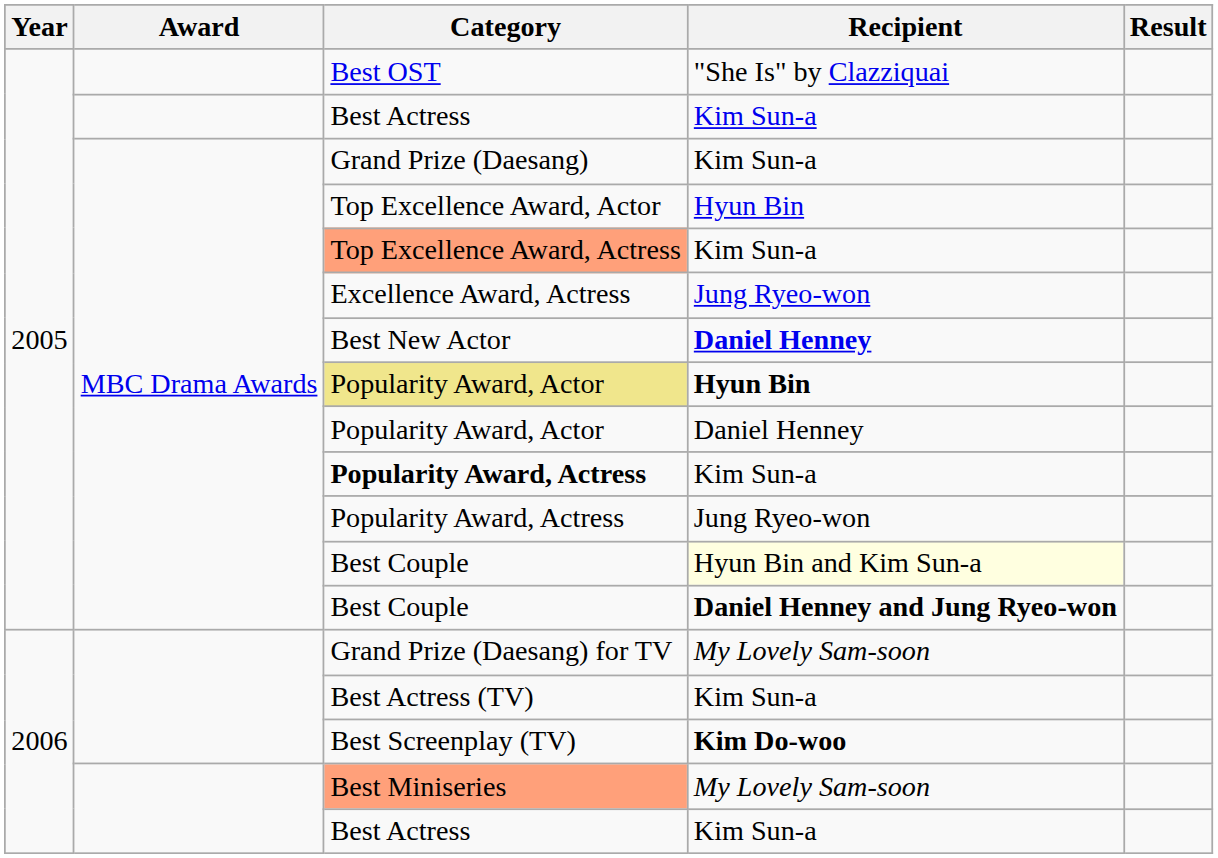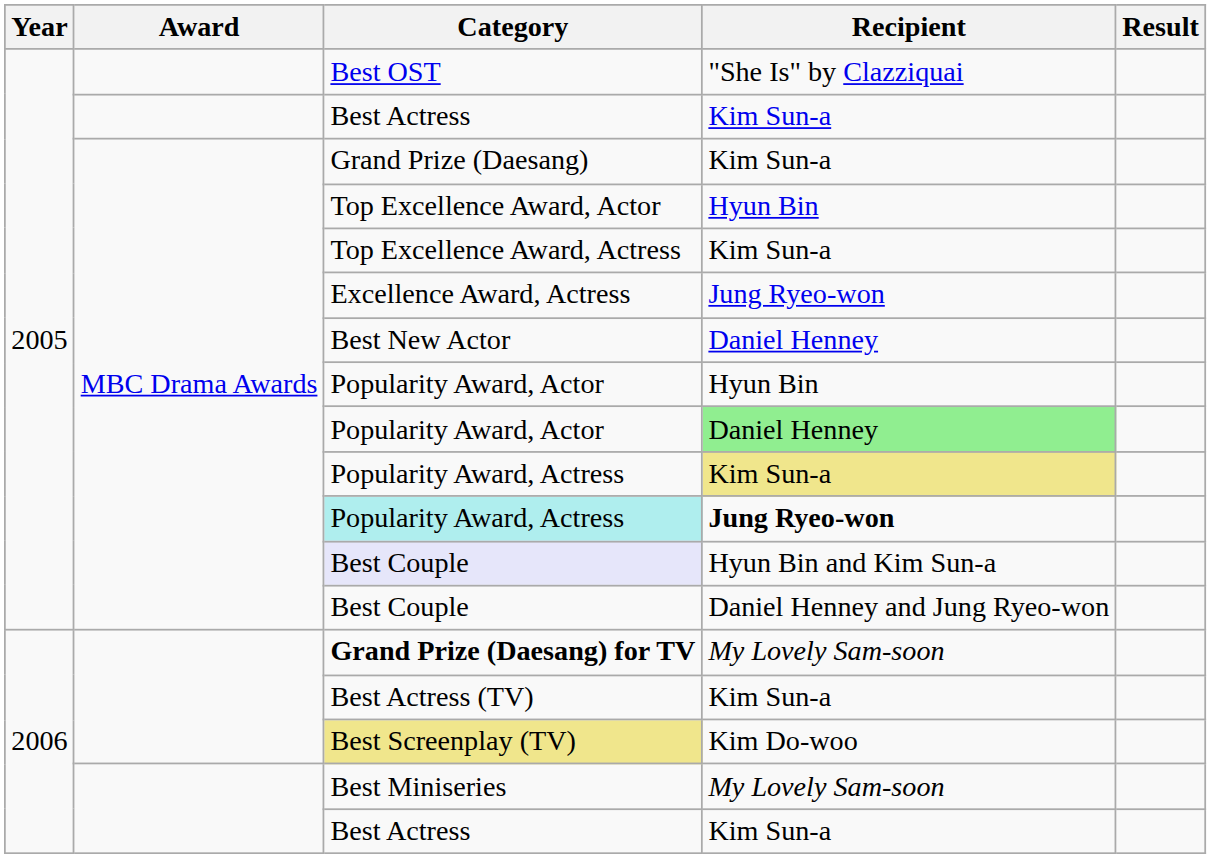Top Excellence Award, Actress | Category: lightsalmon background -> no background
Best New Actor | Recipient: bold -> normal
Popularity Award, Actor / Hyun Bin | Category: khaki background -> no background
Popularity Award, Actor / Hyun Bin | Recipient: bold -> normal
Popularity Award, Actor / Daniel Henney | Recipient: no background -> lightgreen background
Popularity Award, Actress / Kim Sun-a | Category: bold -> normal
Popularity Award, Actress / Kim Sun-a | Recipient: no background -> khaki background
Popularity Award, Actress / Jung Ryeo-won | Category: no background -> paleturquoise background
Popularity Award, Actress / Jung Ryeo-won | Recipient: normal -> bold
Best Couple / Hyun Bin and Kim Sun-a | Category: no background -> lavender background
Best Couple / Hyun Bin and Kim Sun-a | Recipient: lightyellow background -> no background
Best Couple / Daniel Henney and Jung Ryeo-won | Recipient: bold -> normal
Grand Prize (Daesang) for TV | Category: normal -> bold
Best Screenplay (TV) | Category: no background -> khaki background
Best Screenplay (TV) | Recipient: bold -> normal
Best Miniseries | Category: lightsalmon background -> no background
